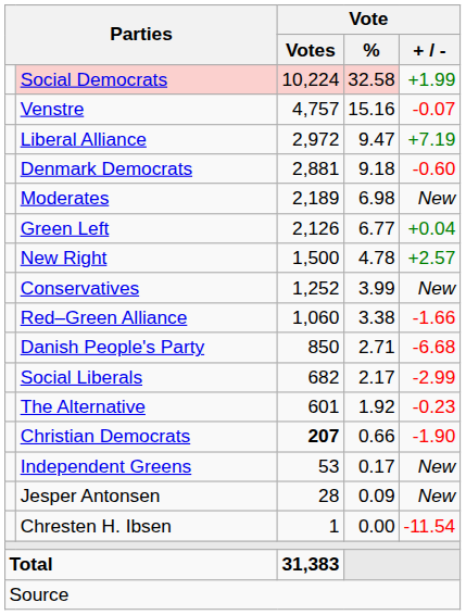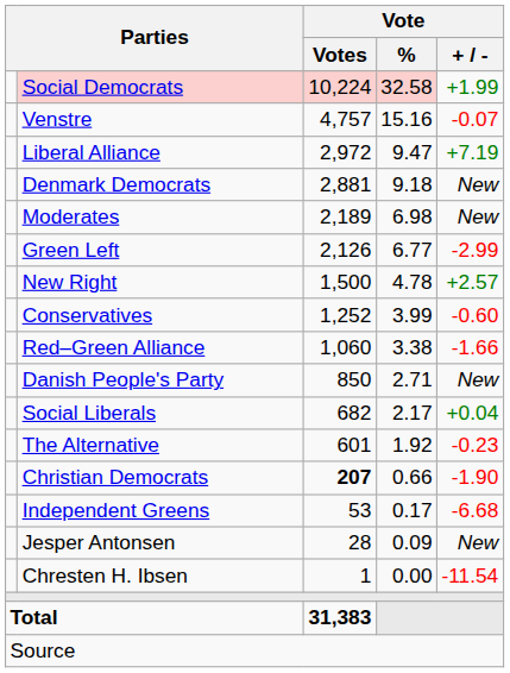Denmark Democrats | Vote / + / -: -0.60 -> New
Green Left | Vote / + / -: +0.04 -> -2.99
Conservatives | Vote / + / -: New -> -0.60
Danish People's Party | Vote / + / -: -6.68 -> New
Social Liberals | Vote / + / -: -2.99 -> +0.04
Independent Greens | Vote / + / -: New -> -6.68
